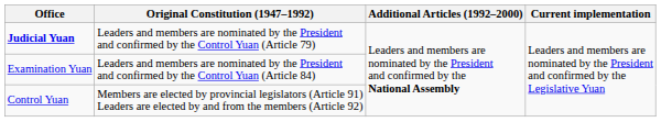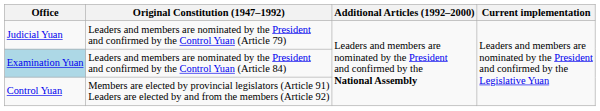Judicial Yuan | Office: bold -> normal
Examination Yuan | Office: no background -> lightblue background
